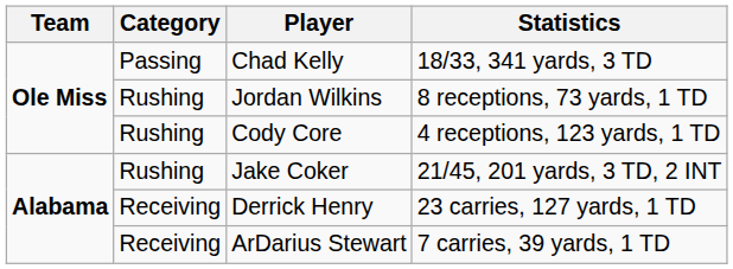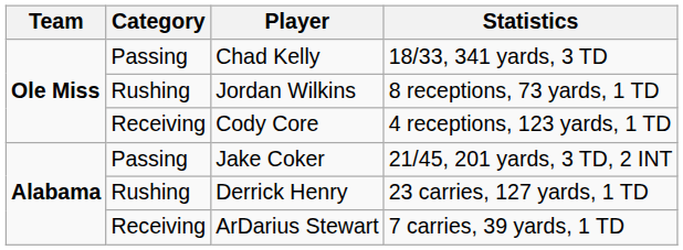Cody Core | Category: Rushing -> Receiving
Jake Coker | Category: Rushing -> Passing
Derrick Henry | Category: Receiving -> Rushing
